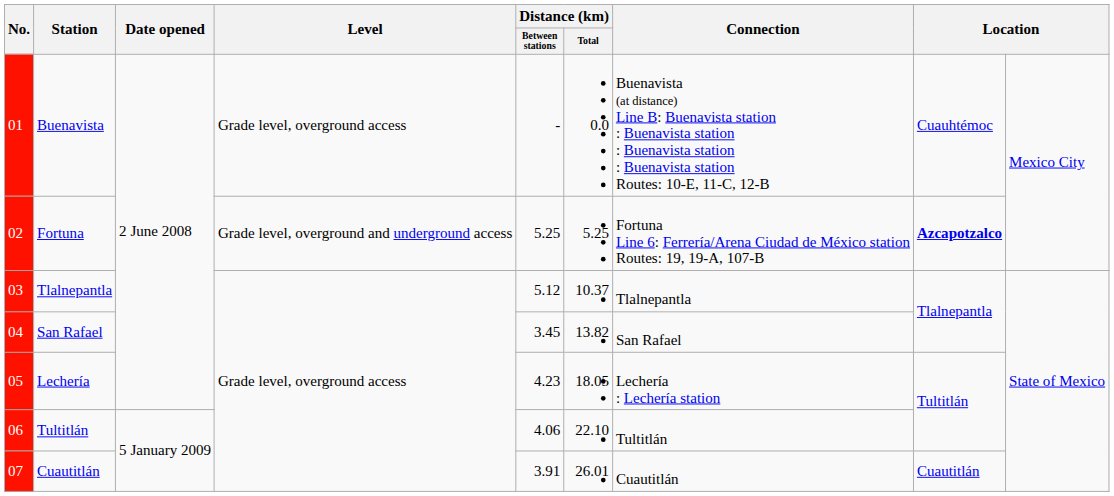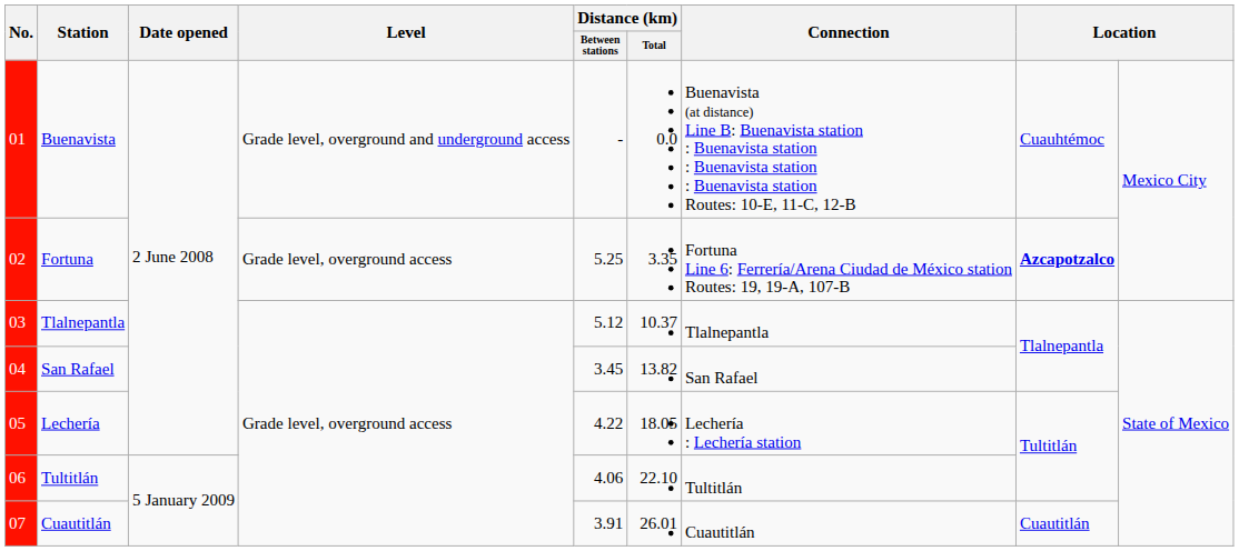Buenavista | Level: Grade level, overground access -> Grade level, overground and underground access
Fortuna | Level: Grade level, overground and underground access -> Grade level, overground access
Fortuna | Distance (km) / Total: 5.25 -> 3.35
Lechería | Distance (km) / Between stations: 4.23 -> 4.22
